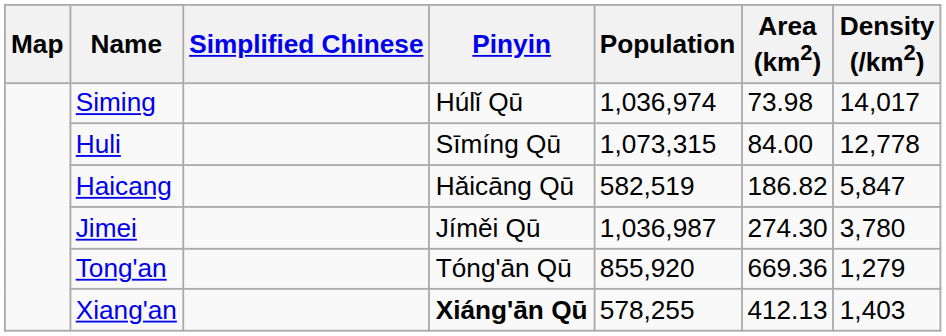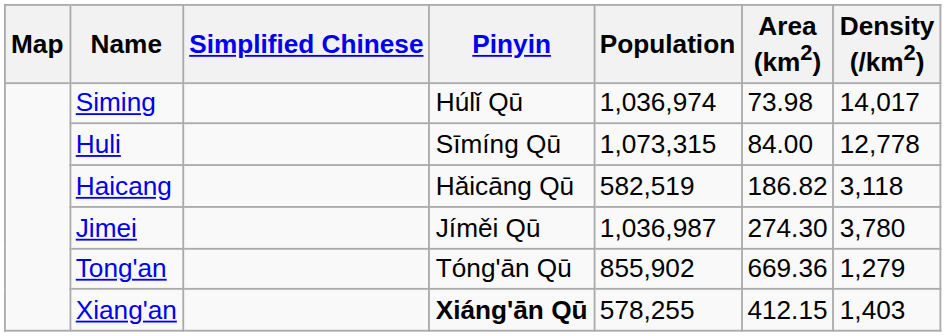row 4 | Density (/km2): 5,847 -> 3,118
row 6 | Population: 855,920 -> 855,902
row 7 | Area (km2): 412.13 -> 412.15
